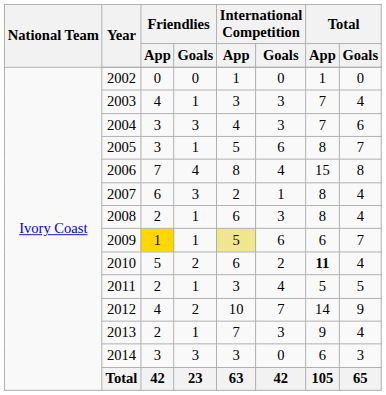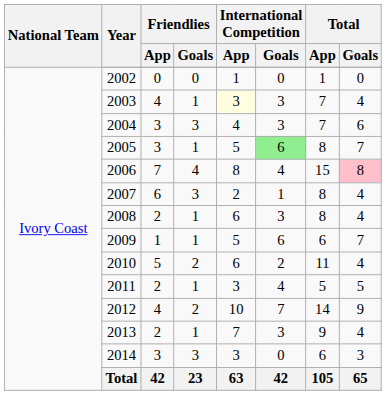2003 | International Competition / App: no background -> lightyellow background
2005 | International Competition / Goals: no background -> lightgreen background
2006 | Total / Goals: no background -> pink background
2009 | Friendlies / App: gold background -> no background
2009 | International Competition / App: khaki background -> no background
2010 | Total / App: bold -> normal
